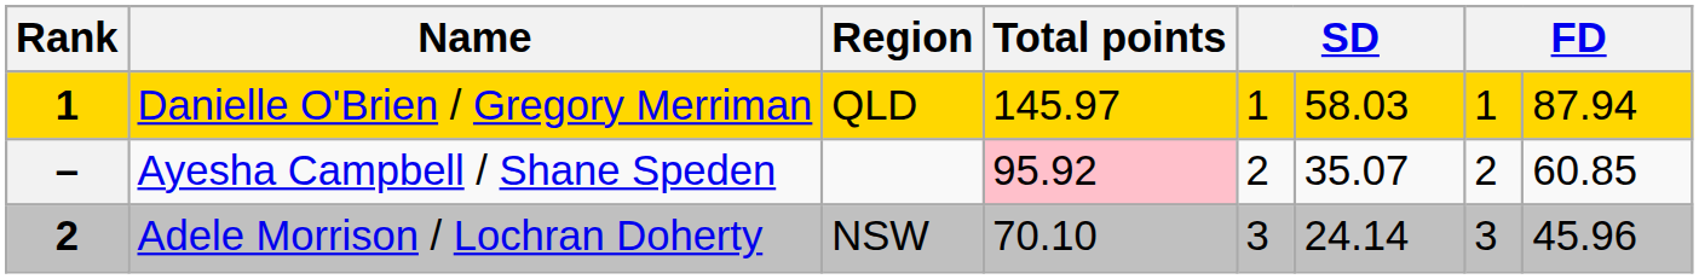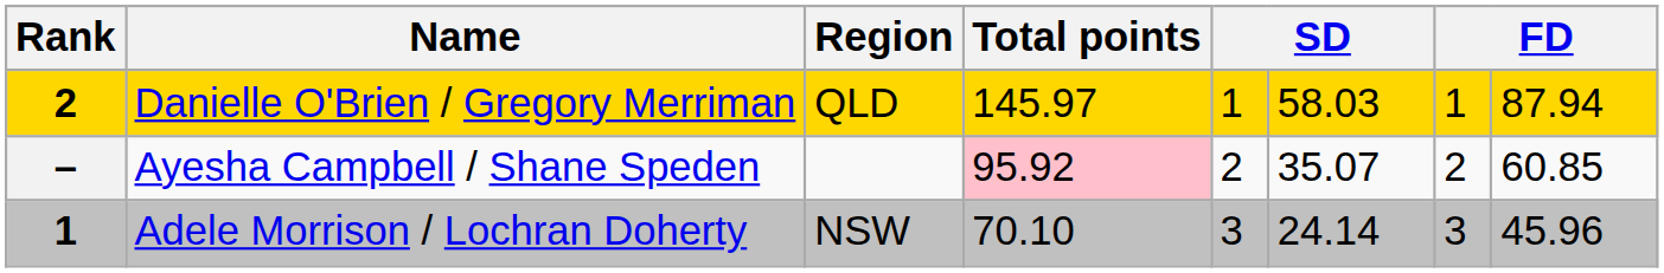Danielle O'Brien / Gregory Merriman | Rank: 1 -> 2
Adele Morrison / Lochran Doherty | Rank: 2 -> 1
